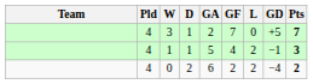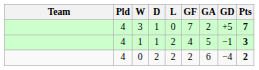columns swapped: L <-> GA
